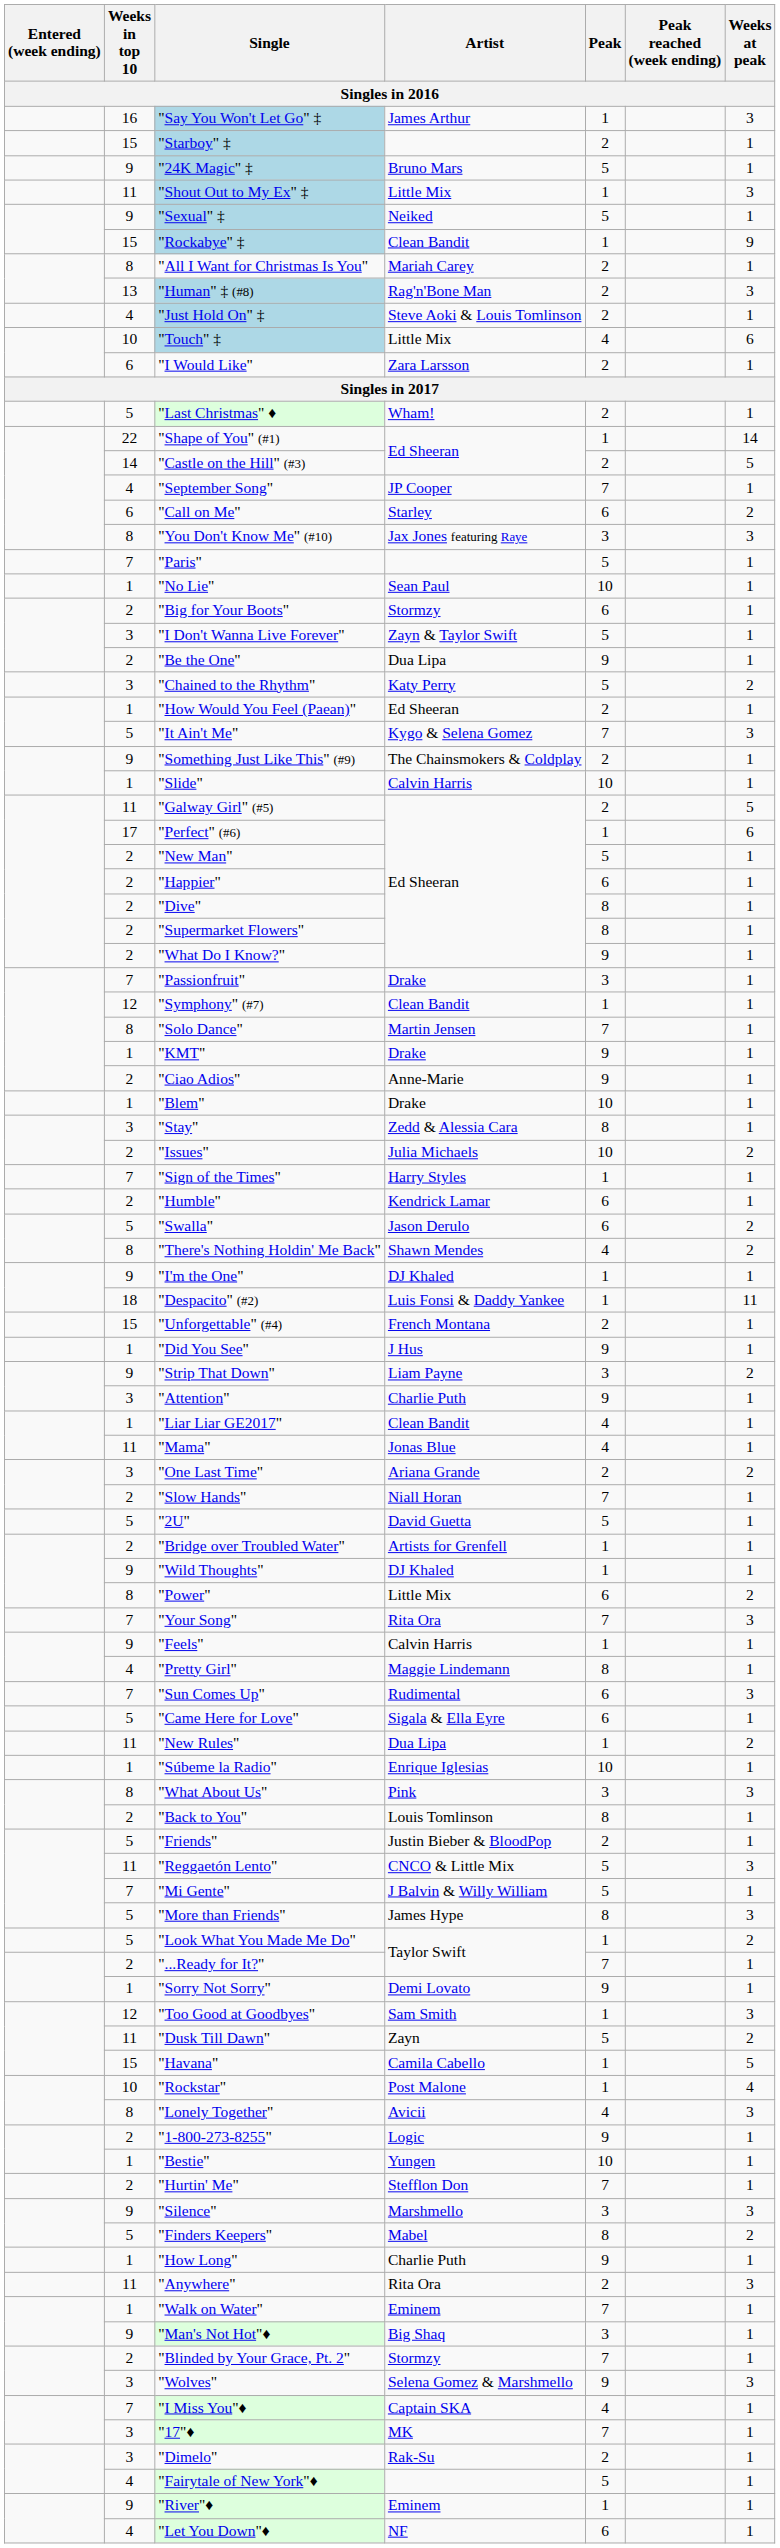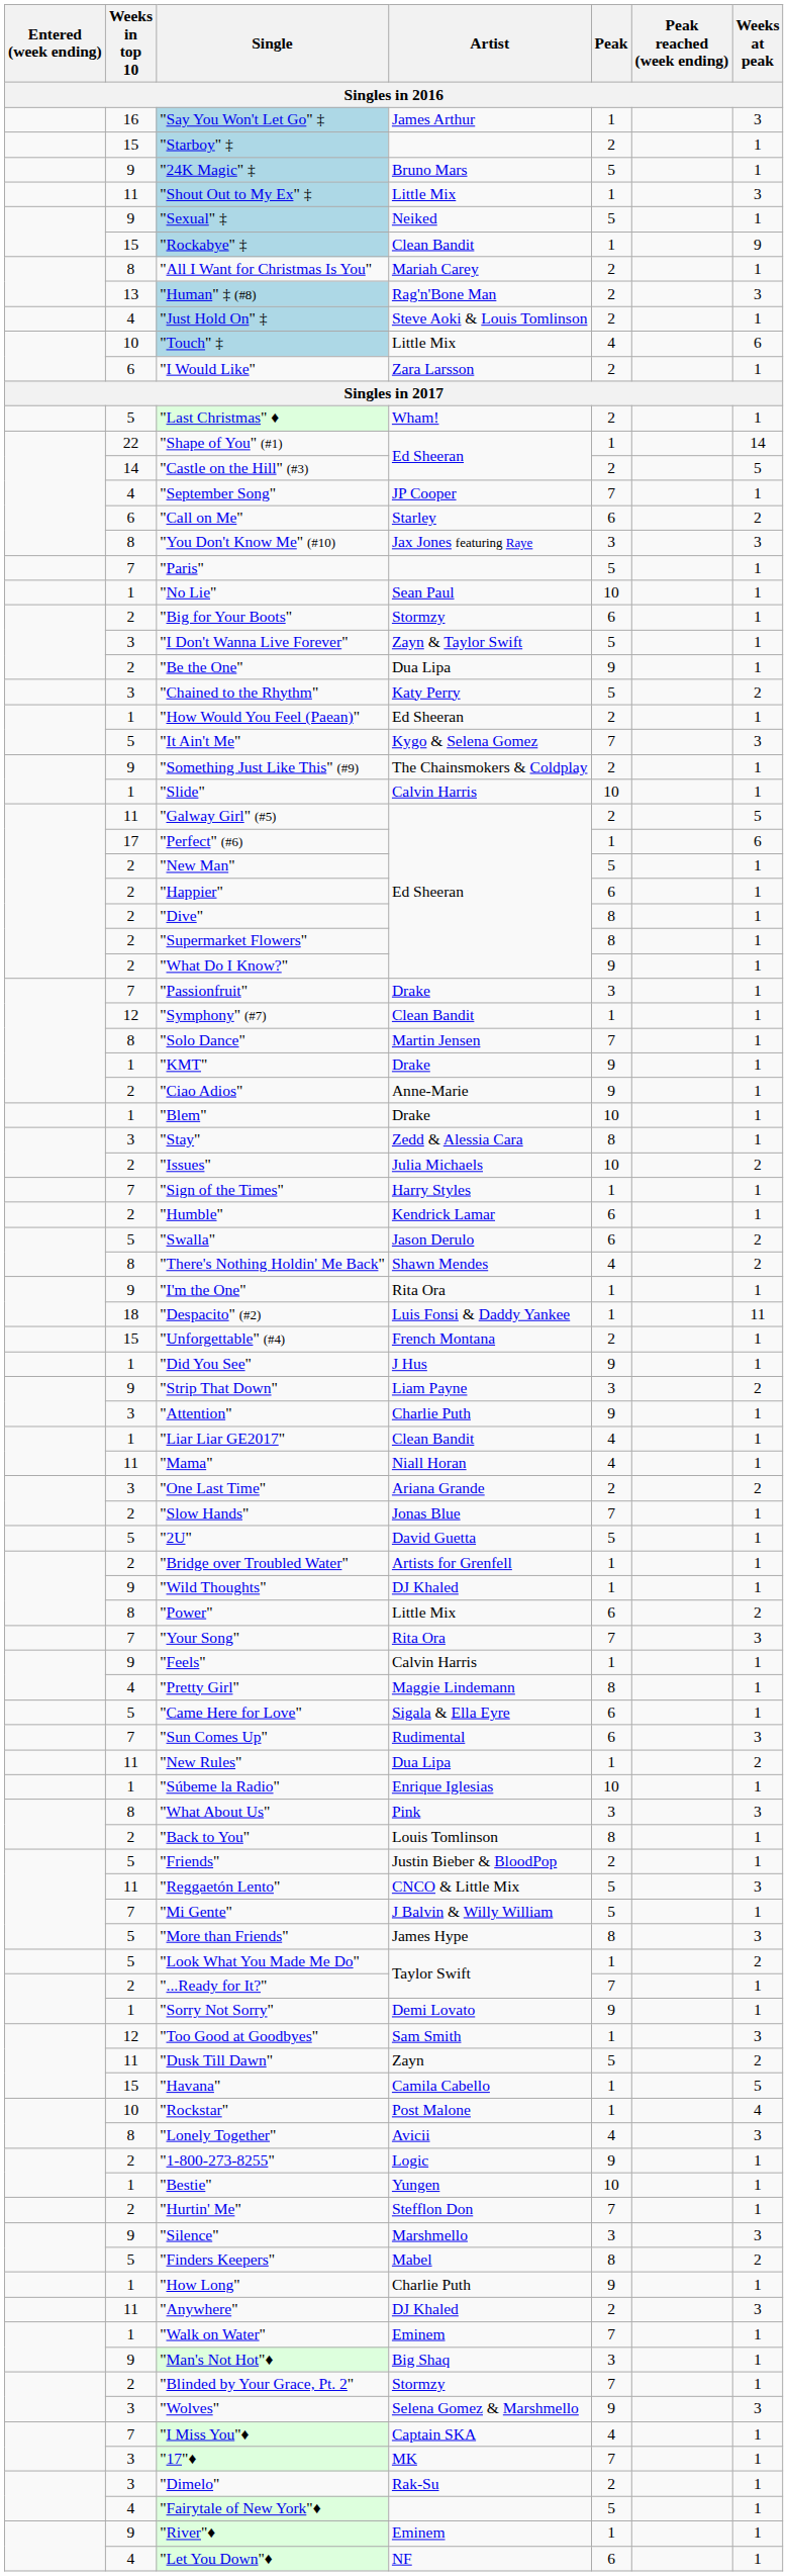"I'm the One" | Artist: DJ Khaled -> Rita Ora
"Mama" | Artist: Jonas Blue -> Niall Horan
"Slow Hands" | Artist: Niall Horan -> Jonas Blue
rows swapped: "Came Here for Love" <-> "Sun Comes Up"
"Anywhere" | Artist: Rita Ora -> DJ Khaled
